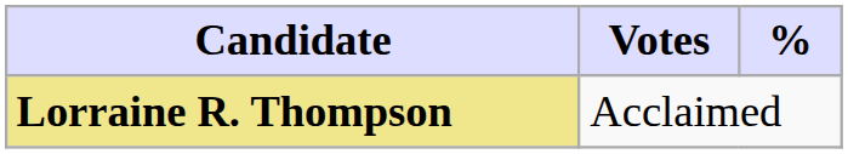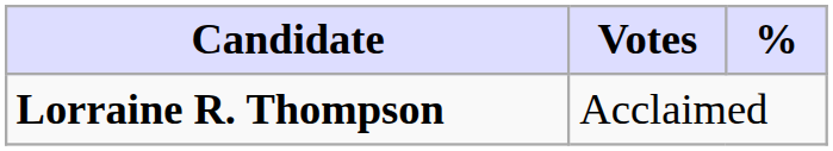Lorraine R. Thompson | Candidate: khaki background -> no background
